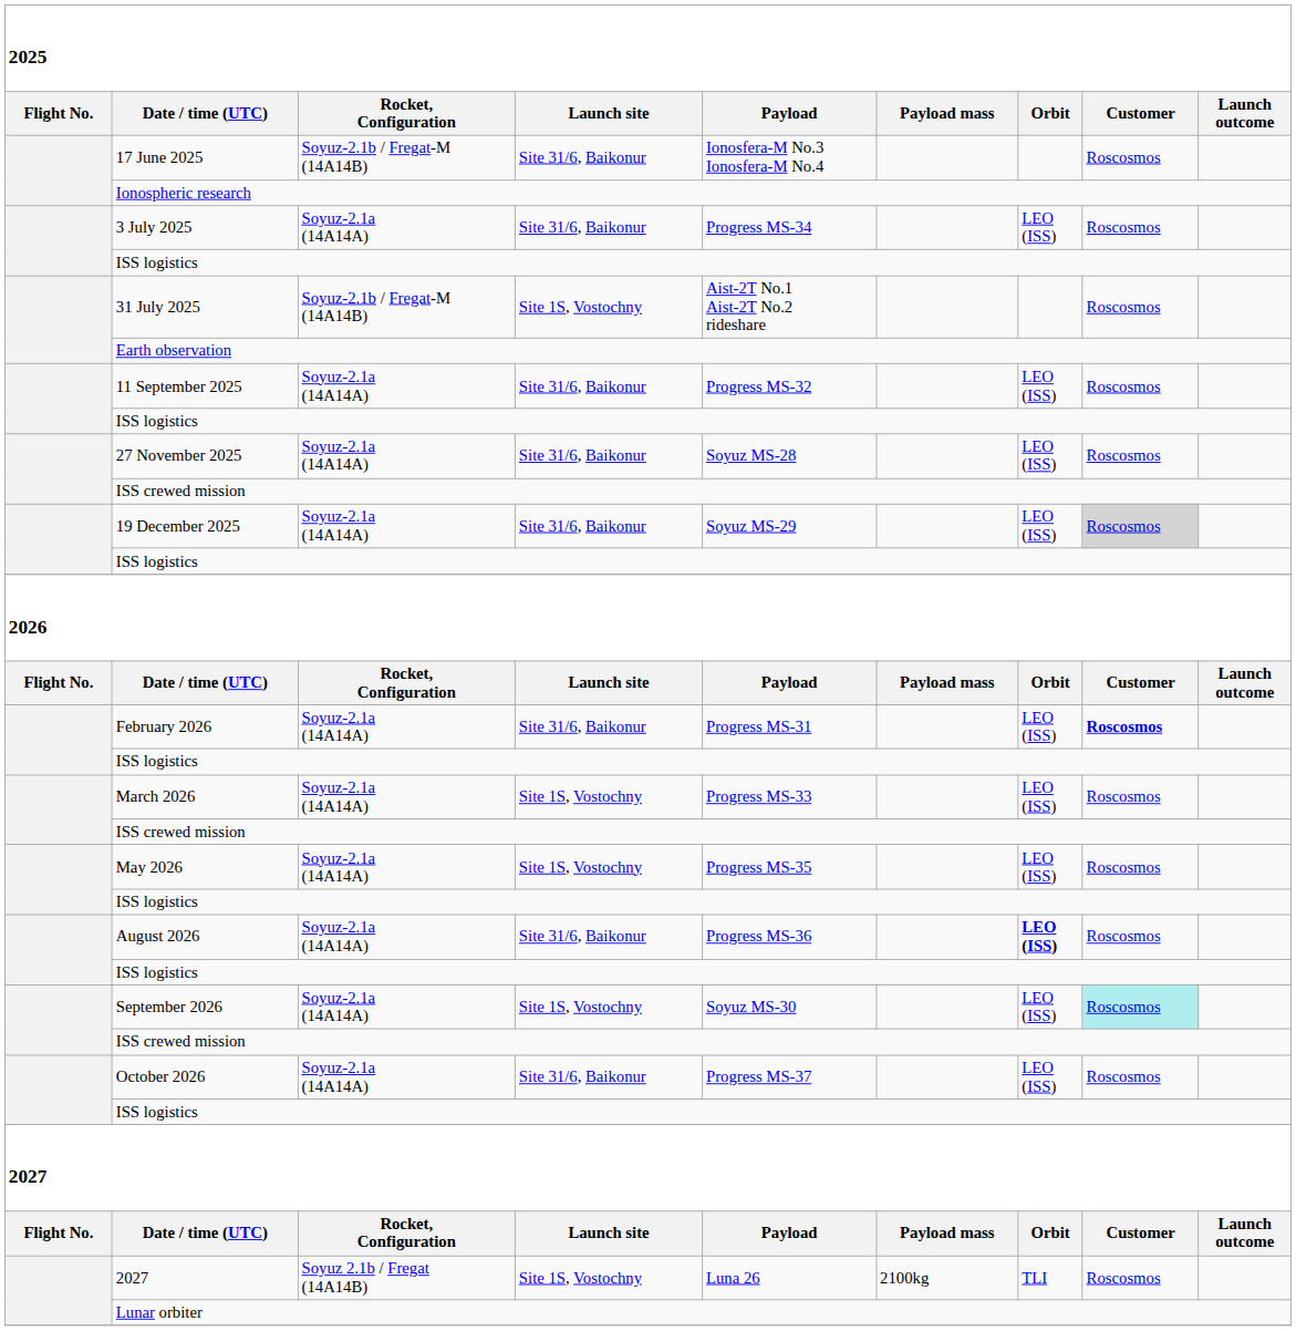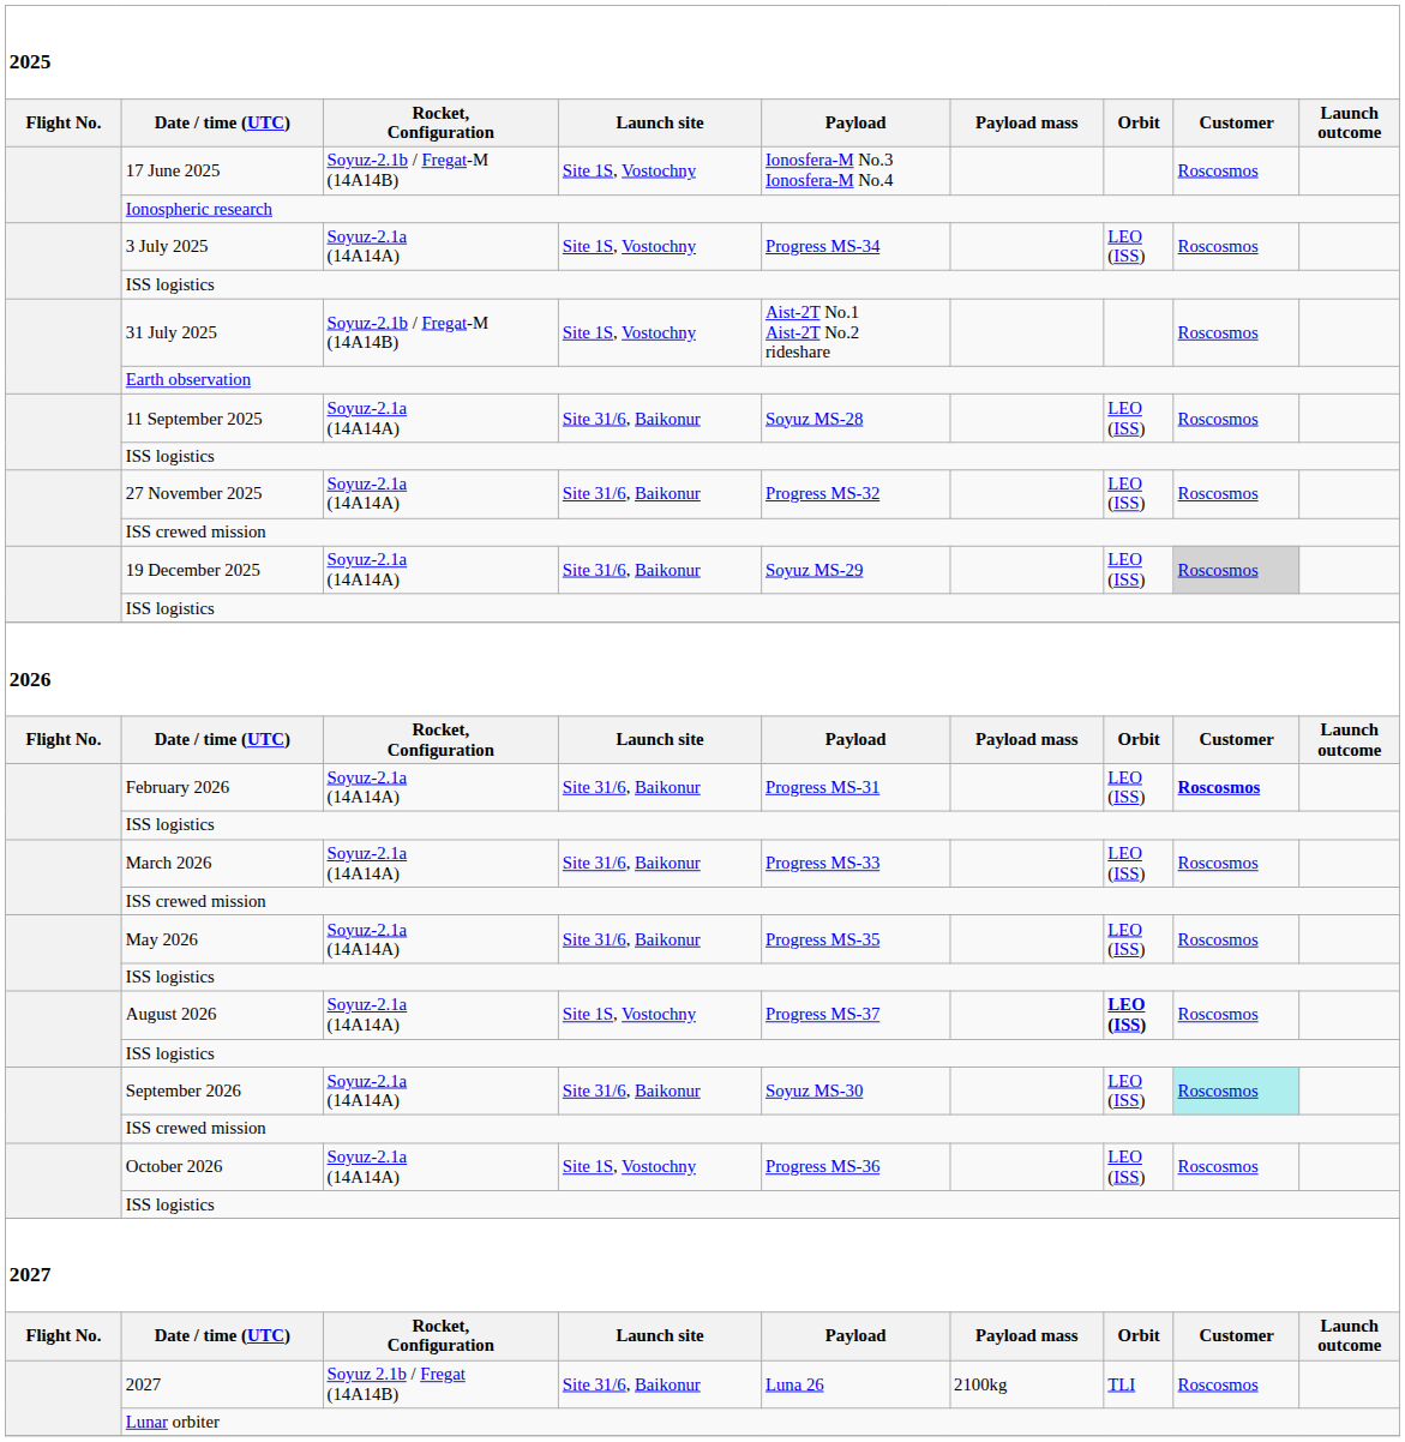17 June 2025 | column 4: Site 31/6, Baikonur -> Site 1S, Vostochny
3 July 2025 | column 4: Site 31/6, Baikonur -> Site 1S, Vostochny
11 September 2025 | column 5: Progress MS-32 -> Soyuz MS-28
27 November 2025 | column 5: Soyuz MS-28 -> Progress MS-32
March 2026 | column 4: Site 1S, Vostochny -> Site 31/6, Baikonur
May 2026 | column 4: Site 1S, Vostochny -> Site 31/6, Baikonur
August 2026 | column 4: Site 31/6, Baikonur -> Site 1S, Vostochny
August 2026 | column 5: Progress MS-36 -> Progress MS-37
September 2026 | column 4: Site 1S, Vostochny -> Site 31/6, Baikonur
October 2026 | column 4: Site 31/6, Baikonur -> Site 1S, Vostochny
October 2026 | column 5: Progress MS-37 -> Progress MS-36
2027 / Soyuz 2.1b / Fregat (14A14B) | column 4: Site 1S, Vostochny -> Site 31/6, Baikonur
